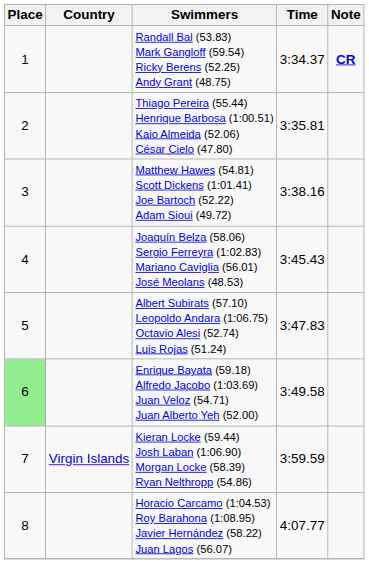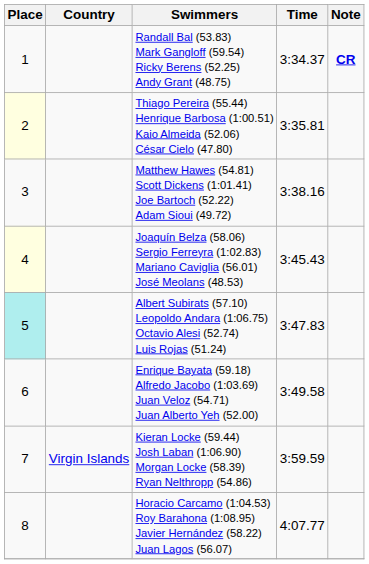row 3 | Place: no background -> lightyellow background
row 5 | Place: no background -> lightyellow background
row 6 | Place: no background -> paleturquoise background
row 7 | Place: lightgreen background -> no background
